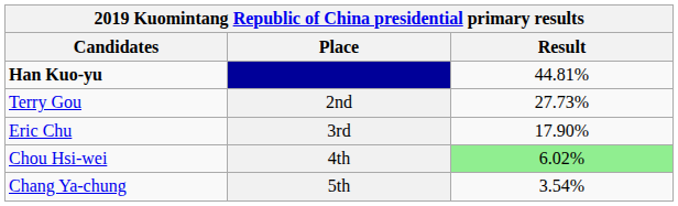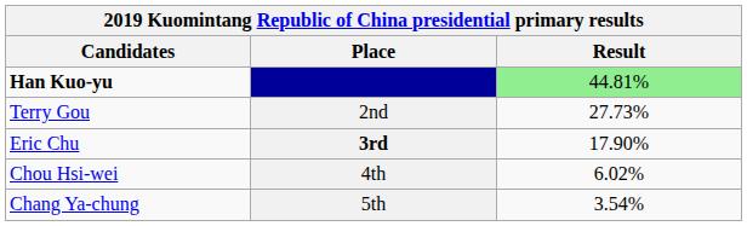Han Kuo-yu | Result: no background -> lightgreen background
Eric Chu | Place: normal -> bold
Chou Hsi-wei | Result: lightgreen background -> no background
